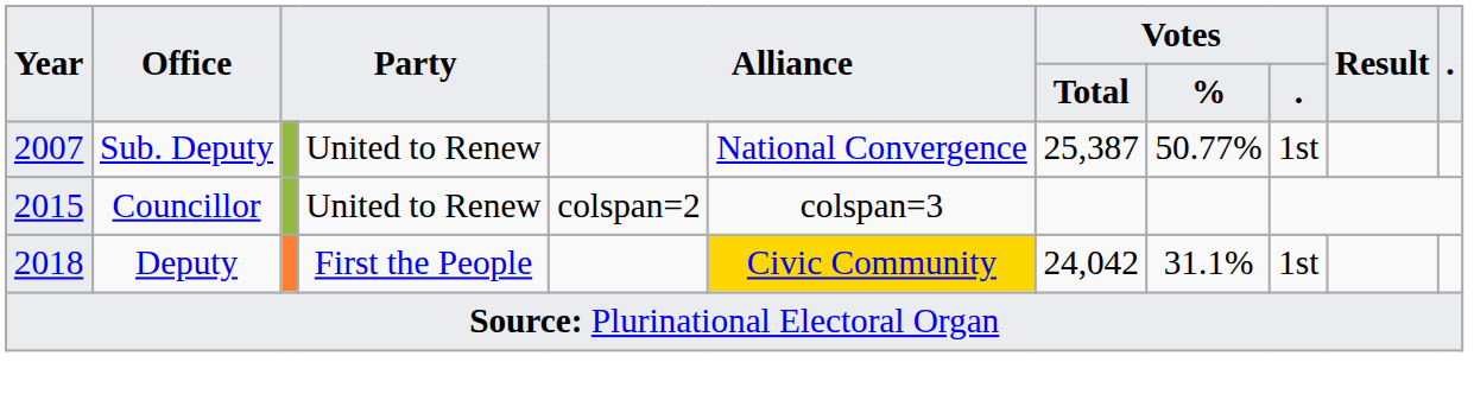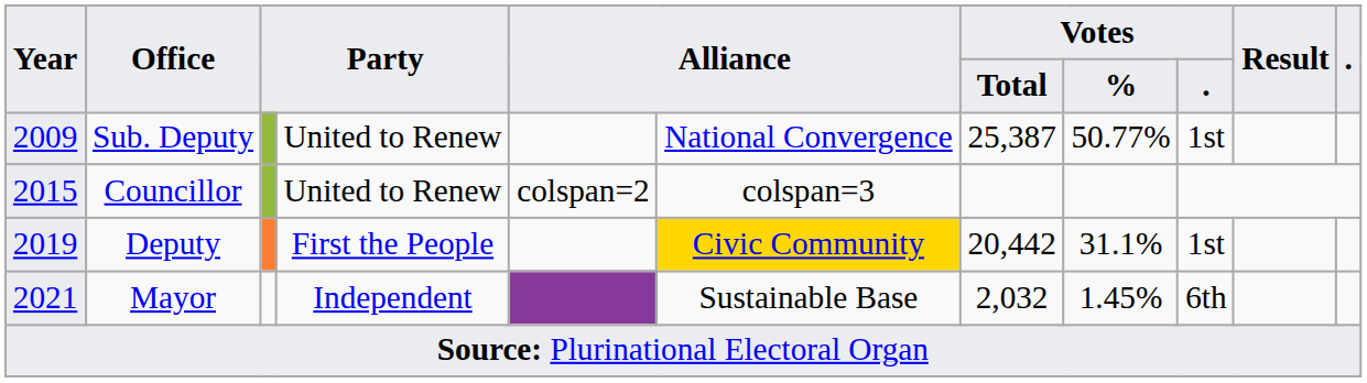Sub. Deputy | Year: 2007 -> 2009
Deputy | Year: 2018 -> 2019
Deputy | Votes / Total: 24,042 -> 20,442
+ row: 2021 | Mayor | Independent | Sustainable Base | 2,032 | 1.45% | 6th
